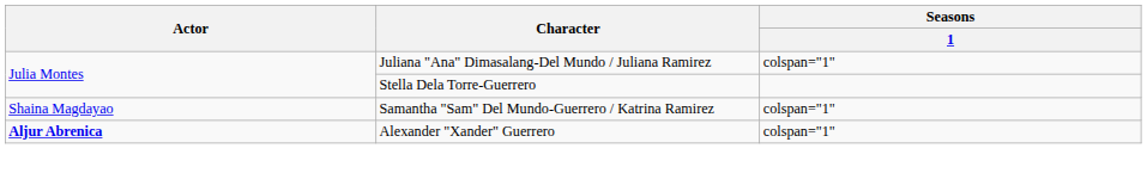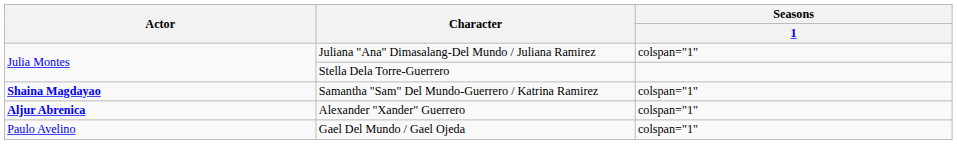Samantha "Sam" Del Mundo-Guerrero / Katrina Ramirez | Actor: normal -> bold
+ row: Paulo Avelino | Gael Del Mundo / Gael Ojeda | colspan="1"
